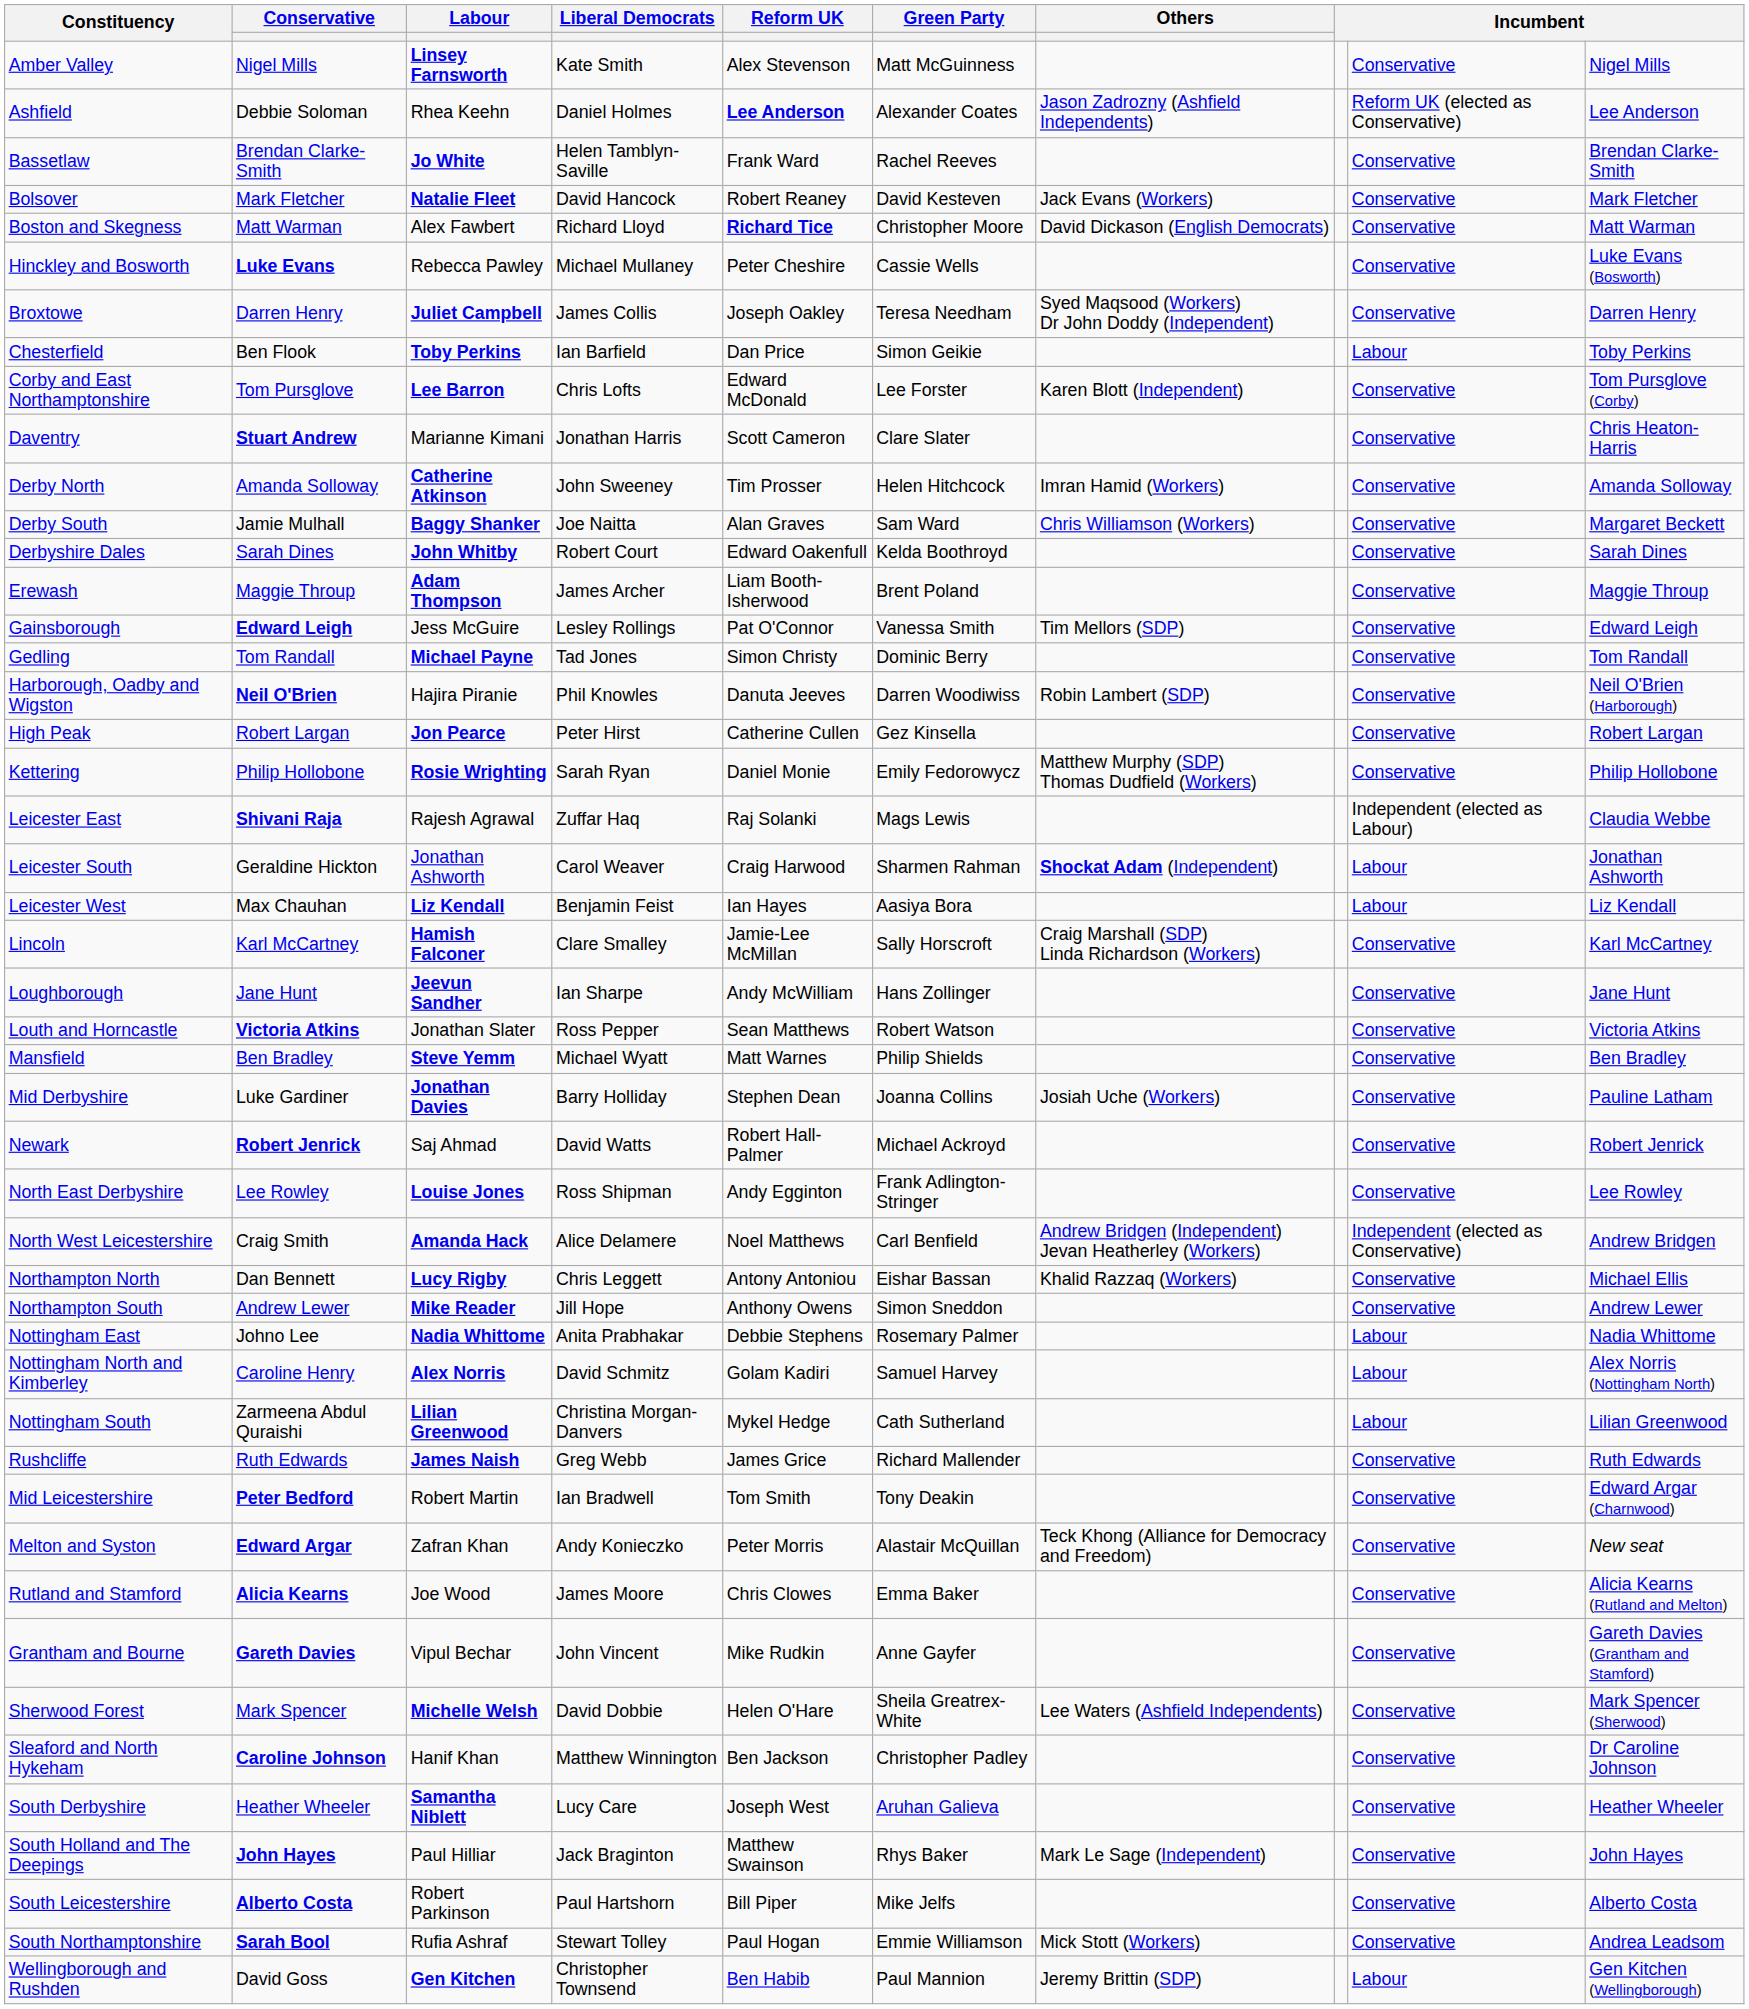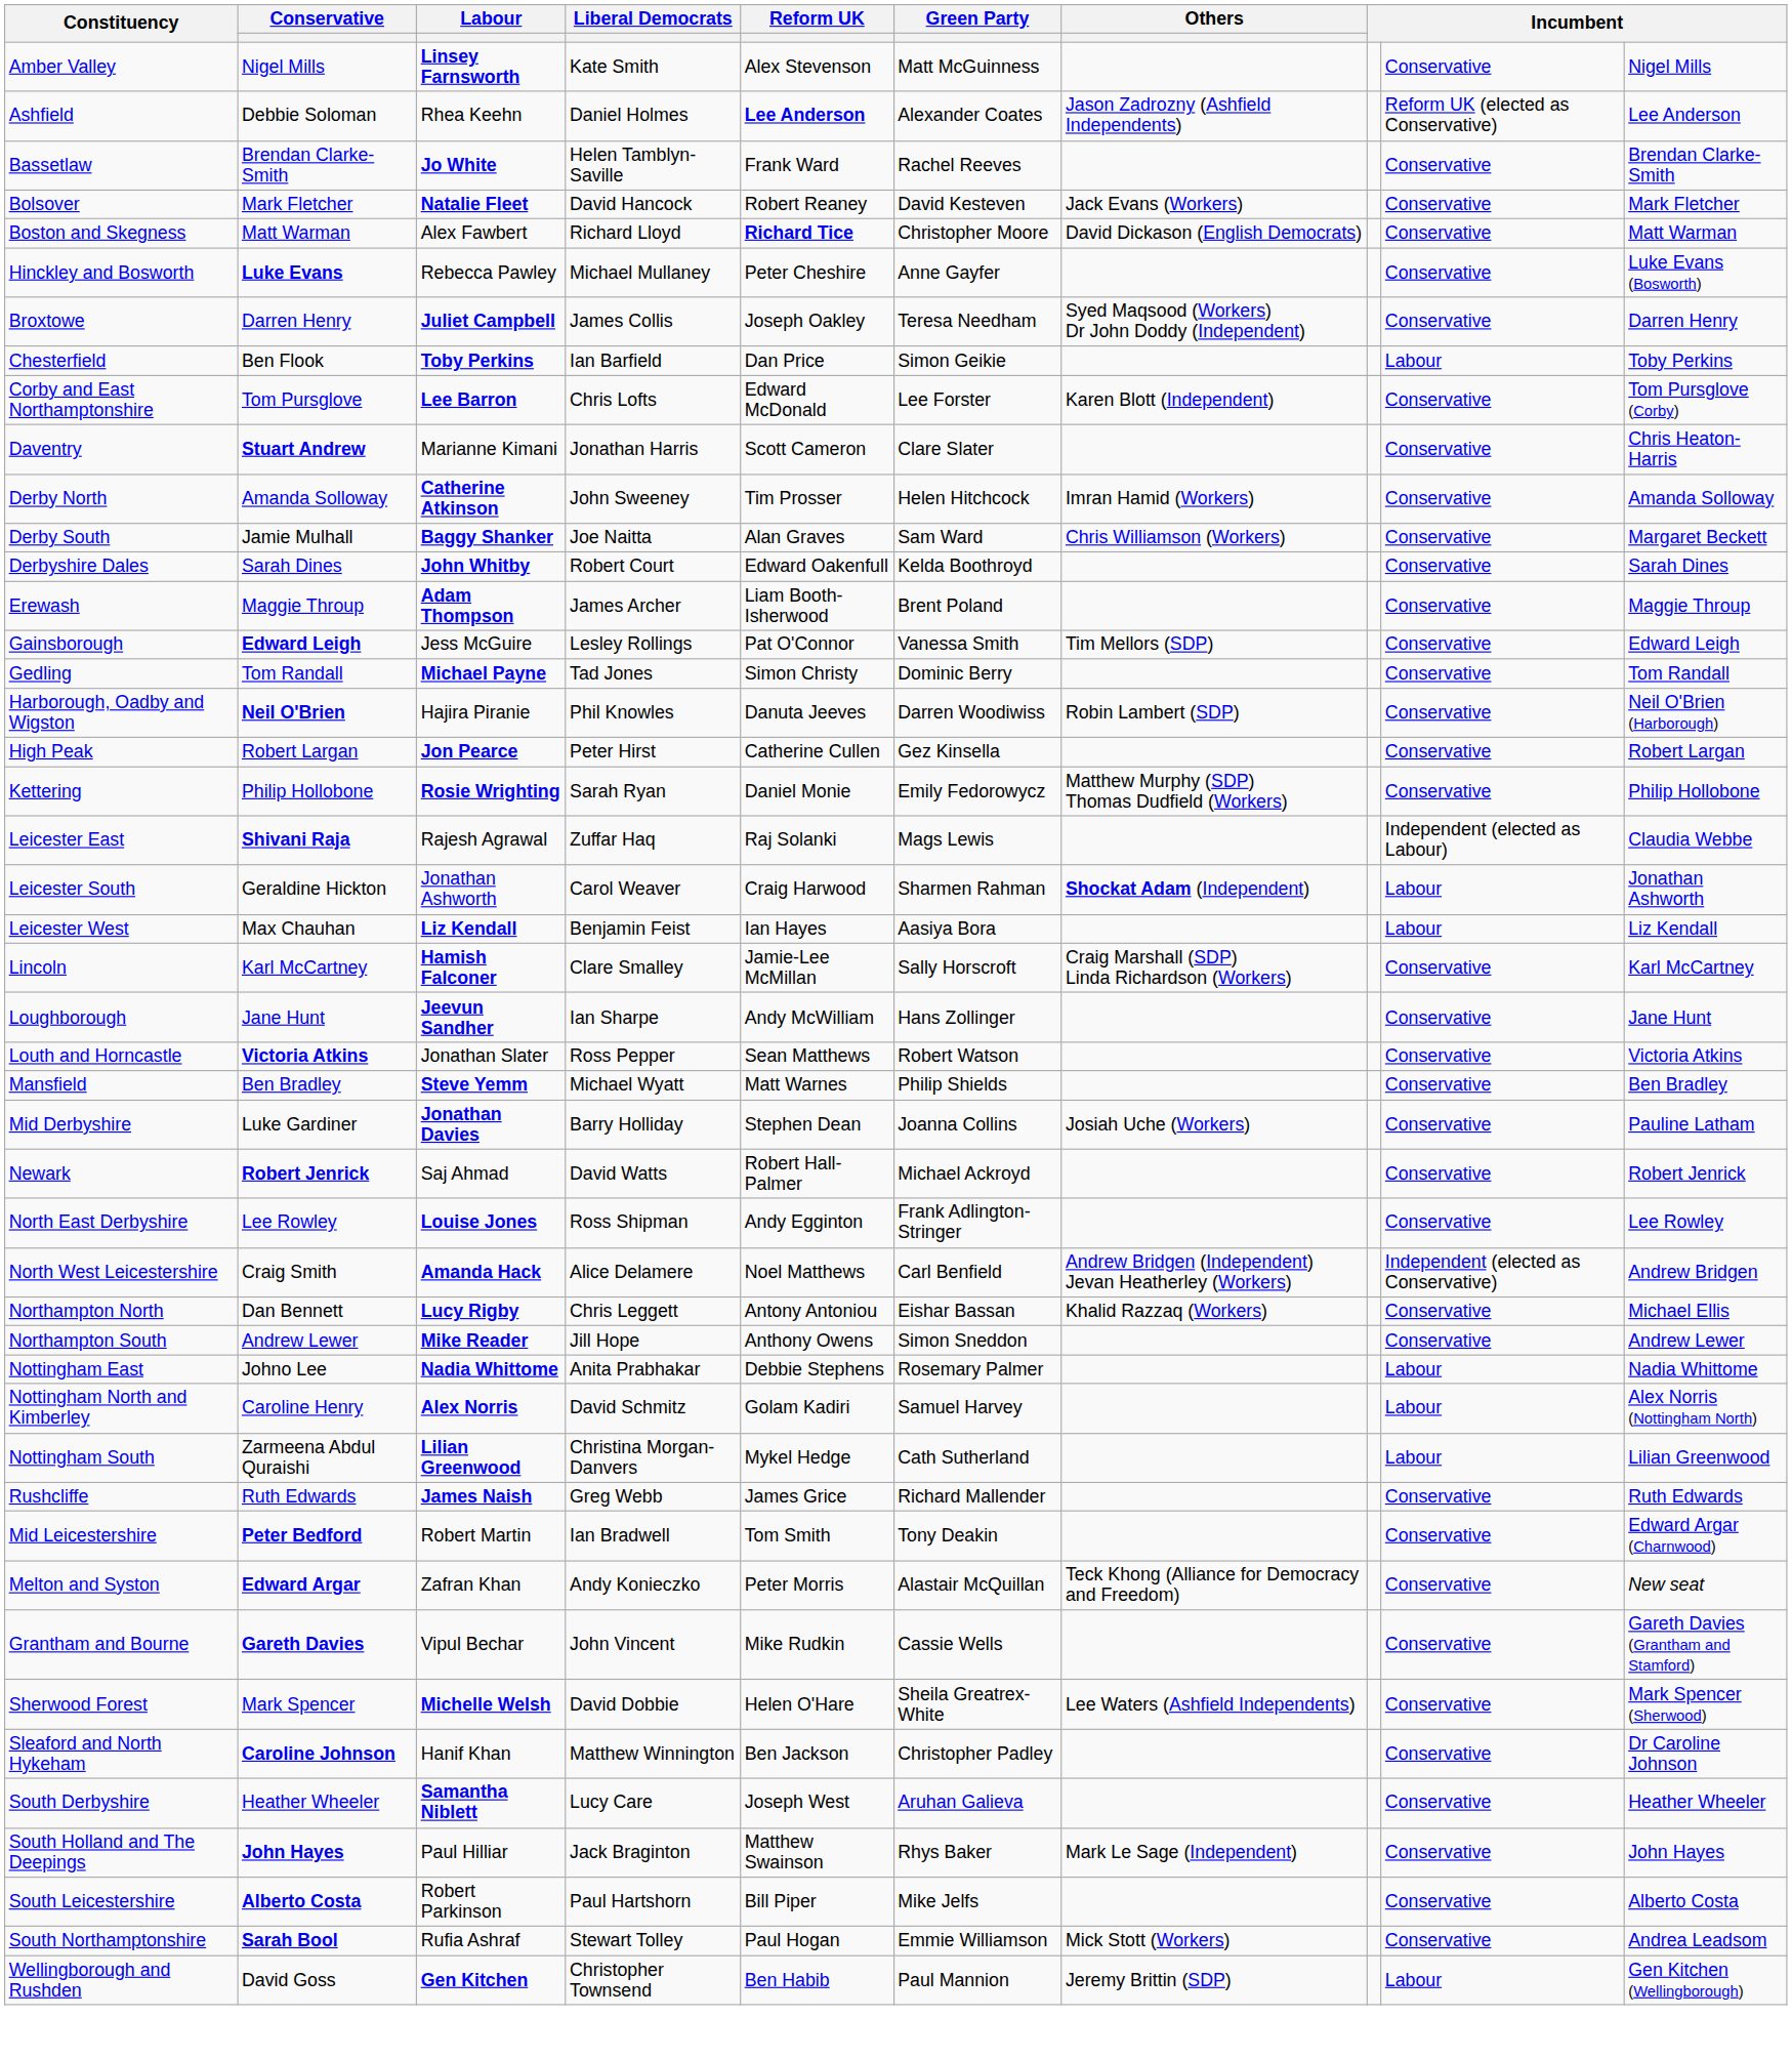Hinckley and Bosworth | Green Party: Cassie Wells -> Anne Gayfer
- row: Rutland and Stamford | Alicia Kearns | Joe Wood | James Moore | Chris Clowes | Emma Baker | Conservative | Alicia Kearns (Rutland and Melton)
Grantham and Bourne | Green Party: Anne Gayfer -> Cassie Wells
